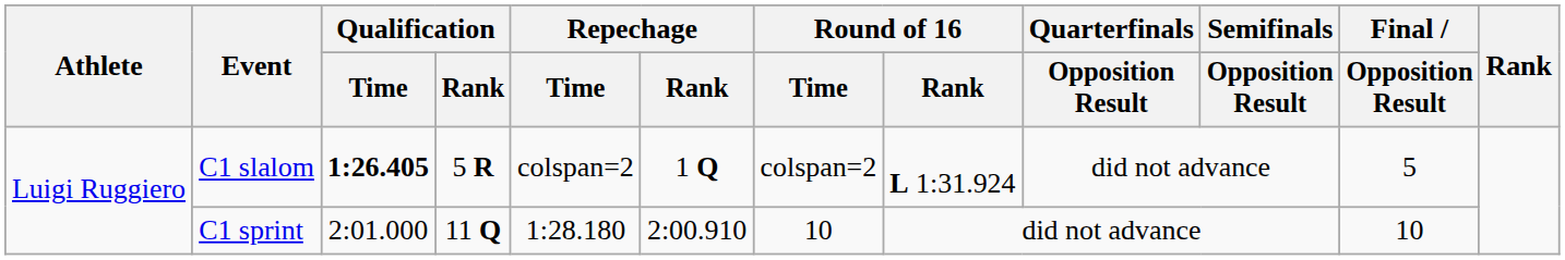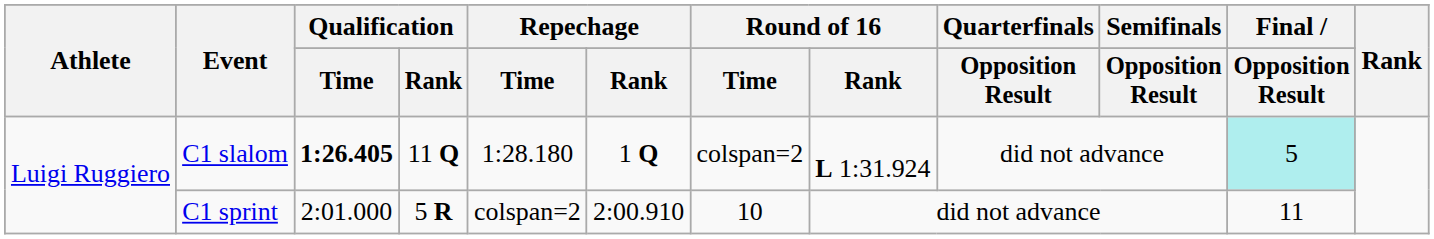C1 slalom | Qualification / Rank: 5 R -> 11 Q
C1 slalom | Repechage / Time: colspan=2 -> 1:28.180
C1 slalom | Final / Opposition Result: no background -> paleturquoise background
C1 sprint | Qualification / Rank: 11 Q -> 5 R
C1 sprint | Repechage / Time: 1:28.180 -> colspan=2
C1 sprint | Final / Opposition Result: 10 -> 11
